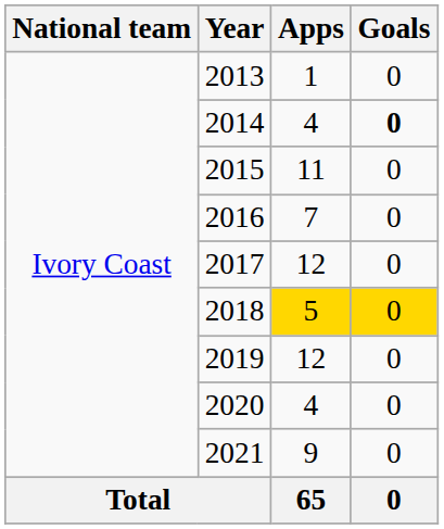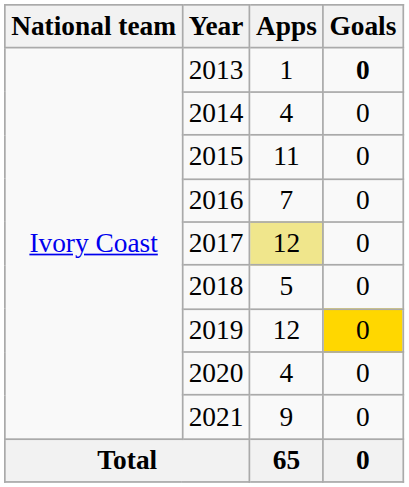2013 | Goals: normal -> bold
2014 | Goals: bold -> normal
2017 | Apps: no background -> khaki background
2018 | Apps: gold background -> no background
2018 | Goals: gold background -> no background
2019 | Goals: no background -> gold background
